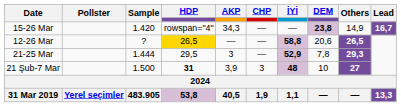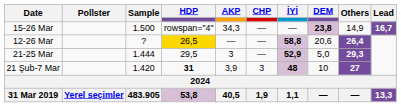15-26 Mar | Sample: 1.420 -> 1.500
12-26 Mar | Others: 26,5 -> 26,4
21-25 Mar | DEM: 7,8 -> 5,0
21 Şub-7 Mar | Sample: 1.500 -> 1.420
